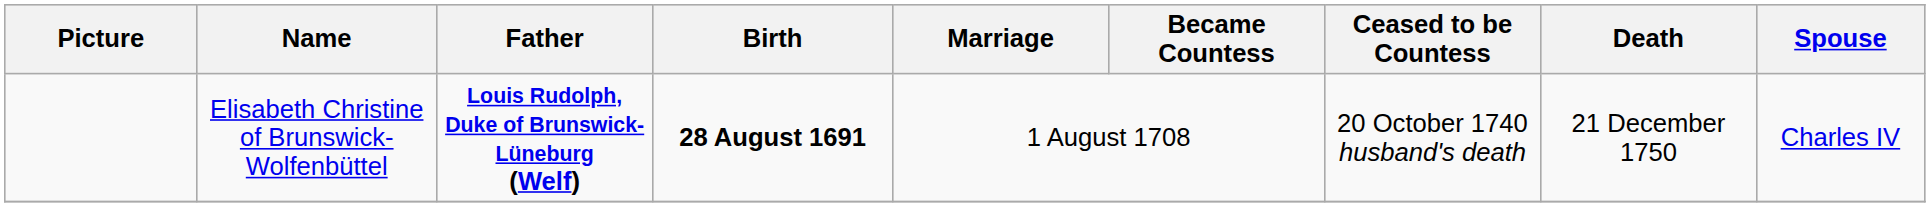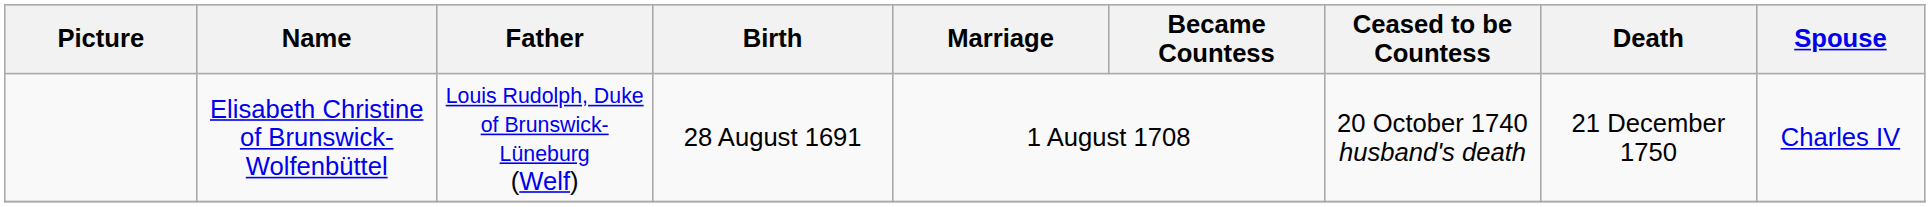Elisabeth Christine of Brunswick-Wolfenbüttel | Father: bold -> normal
Elisabeth Christine of Brunswick-Wolfenbüttel | Birth: bold -> normal
